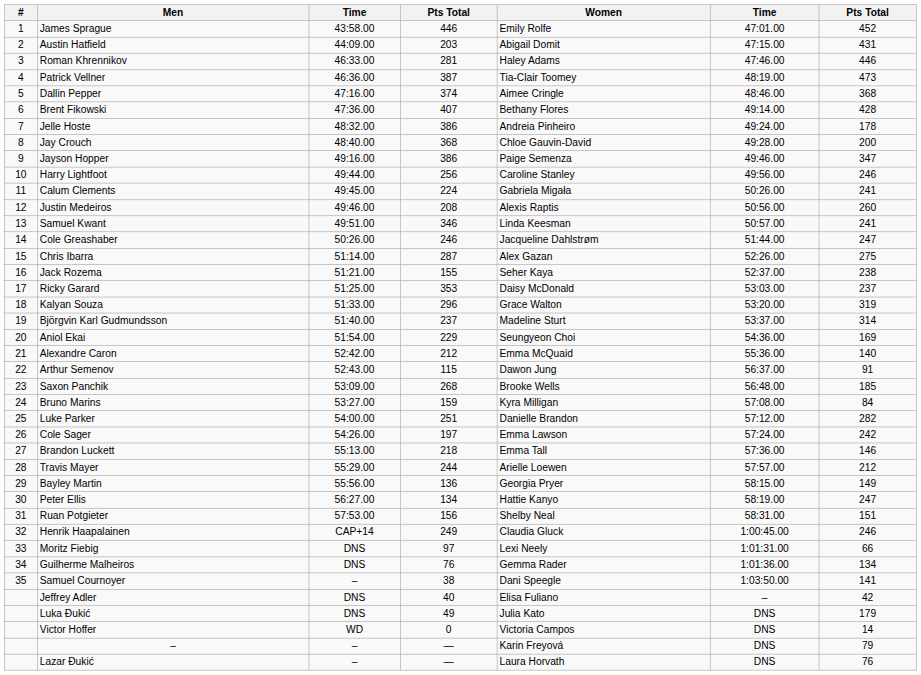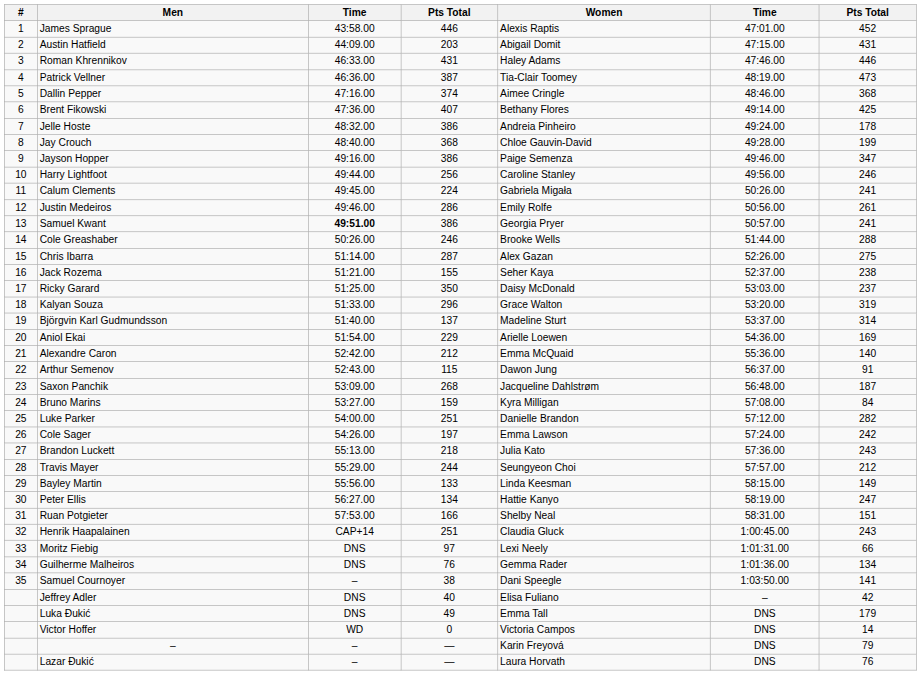James Sprague | Women: Emily Rolfe -> Alexis Raptis
Roman Khrennikov | column 4: 281 -> 431
Brent Fikowski | column 7: 428 -> 425
Jay Crouch | column 7: 200 -> 199
Justin Medeiros | column 4: 208 -> 286
Justin Medeiros | Women: Alexis Raptis -> Emily Rolfe
Justin Medeiros | column 7: 260 -> 261
Samuel Kwant | column 3: normal -> bold
Samuel Kwant | column 4: 346 -> 386
Samuel Kwant | Women: Linda Keesman -> Georgia Pryer
Cole Greashaber | Women: Jacqueline Dahlstrøm -> Brooke Wells
Cole Greashaber | column 7: 247 -> 288
Ricky Garard | column 4: 353 -> 350
Björgvin Karl Gudmundsson | column 4: 237 -> 137
Aniol Ekai | Women: Seungyeon Choi -> Arielle Loewen
Saxon Panchik | Women: Brooke Wells -> Jacqueline Dahlstrøm
Saxon Panchik | column 7: 185 -> 187
Brandon Luckett | Women: Emma Tall -> Julia Kato
Brandon Luckett | column 7: 146 -> 243
Travis Mayer | Women: Arielle Loewen -> Seungyeon Choi
Bayley Martin | column 4: 136 -> 133
Bayley Martin | Women: Georgia Pryer -> Linda Keesman
Ruan Potgieter | column 4: 156 -> 166
Henrik Haapalainen | column 4: 249 -> 251
Henrik Haapalainen | column 7: 246 -> 243
Luka Đukić | Women: Julia Kato -> Emma Tall
